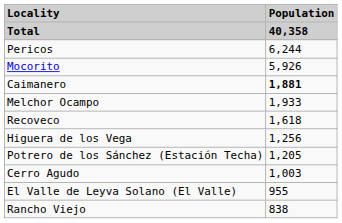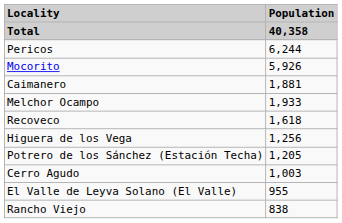Caimanero | Population: bold -> normal
